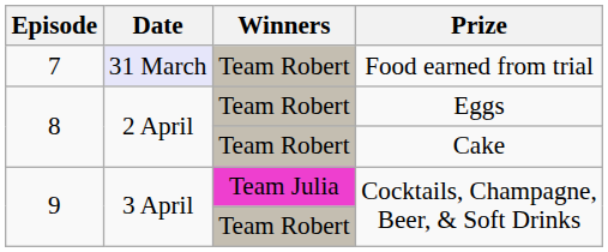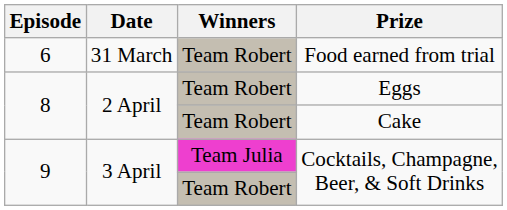Food earned from trial | Episode: 7 -> 6
Food earned from trial | Date: lavender background -> no background
